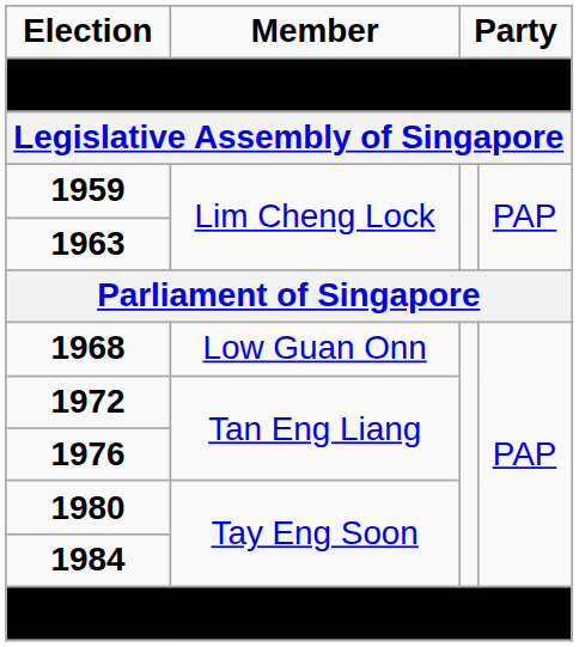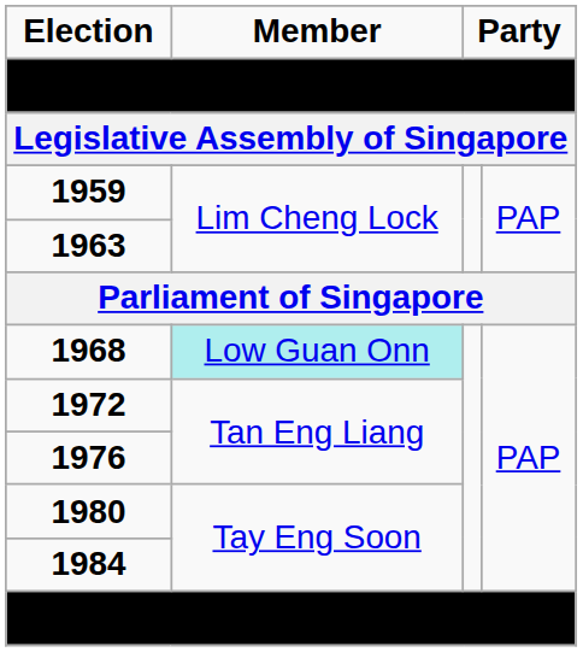1968 | Member: no background -> paleturquoise background
